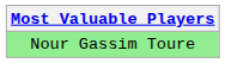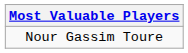row 2 | column 1: lightgreen background -> no background
